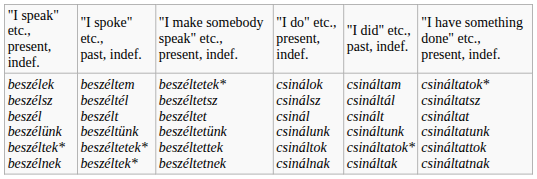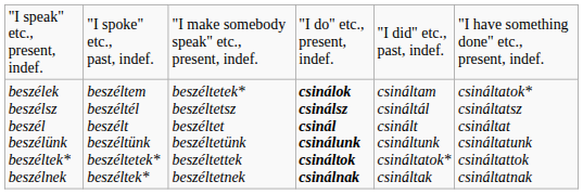beszélek beszélsz beszél beszélünk beszéltek* beszélnek | column 4: normal -> bold
